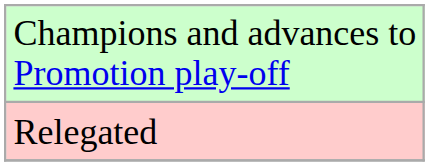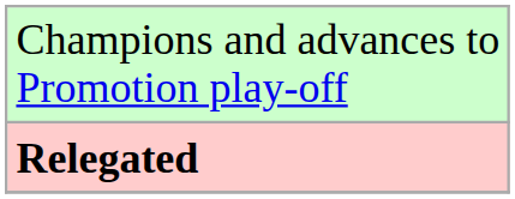row 2 | column 1: normal -> bold
